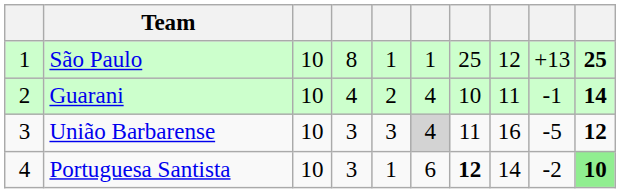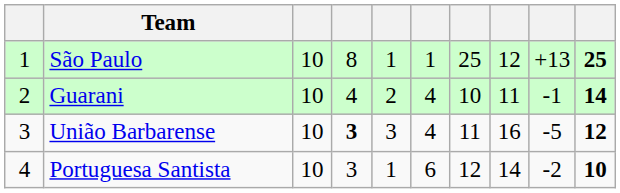União Barbarense | column 4: normal -> bold
União Barbarense | column 6: lightgrey background -> no background
Portuguesa Santista | column 7: bold -> normal
Portuguesa Santista | column 10: lightgreen background -> no background
